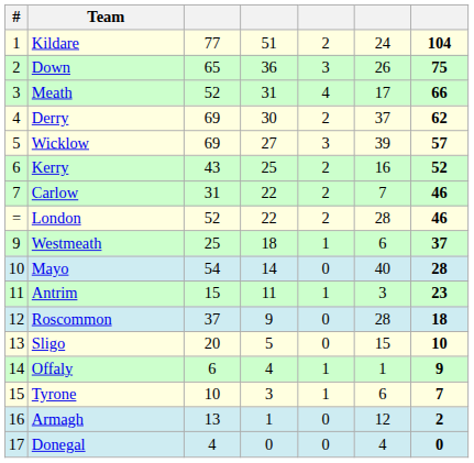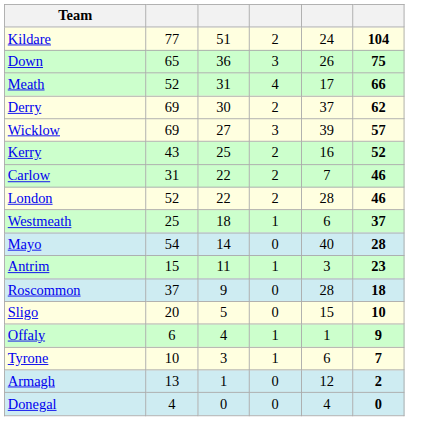- column: # | 1 | 2 | 3 | 4 | 5 | 6 | 7 | = | 9 | 10 | 11 | 12 | 13 | 14 | 15 | 16 | 17
